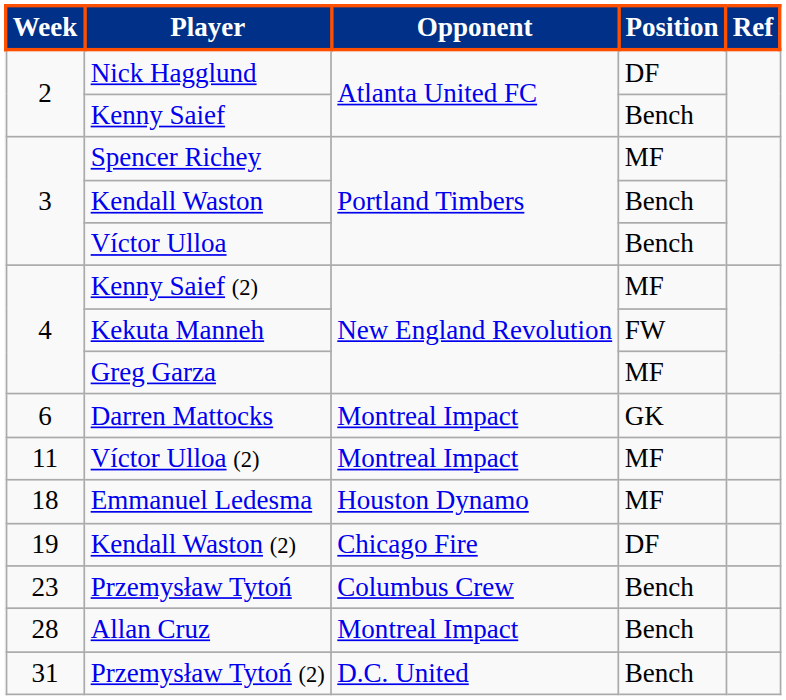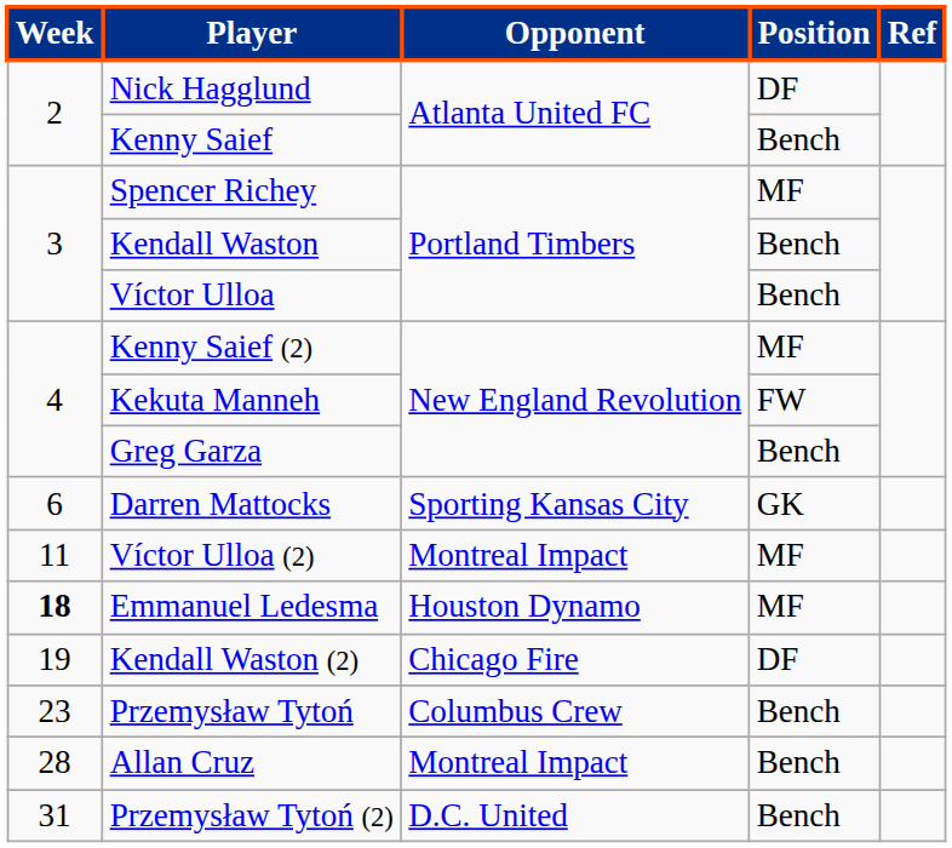Greg Garza | Position: MF -> Bench
Darren Mattocks | Opponent: Montreal Impact -> Sporting Kansas City
Emmanuel Ledesma | Week: normal -> bold
